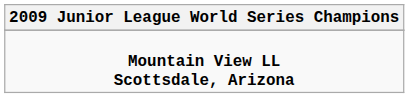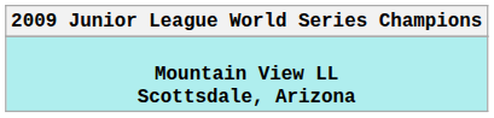row 2 | column 1: no background -> paleturquoise background
